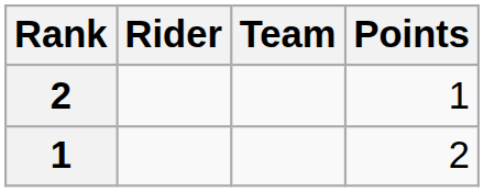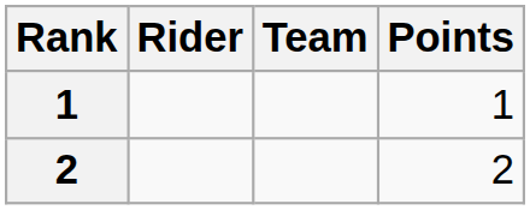row 2 | Rank: 2 -> 1
row 3 | Rank: 1 -> 2
